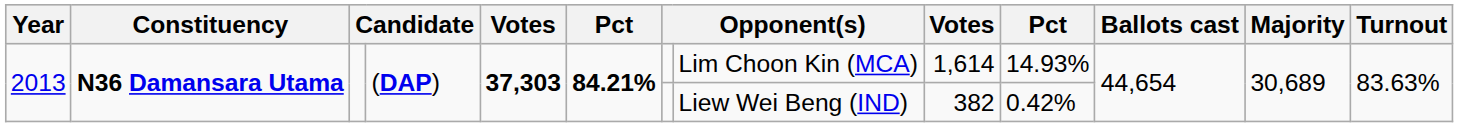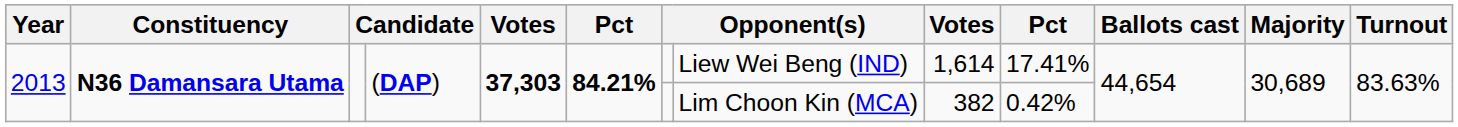row 2 | column 8: Lim Choon Kin (MCA) -> Liew Wei Beng (IND)
row 2 | column 10: 14.93% -> 17.41%
row 3 | column 8: Liew Wei Beng (IND) -> Lim Choon Kin (MCA)
